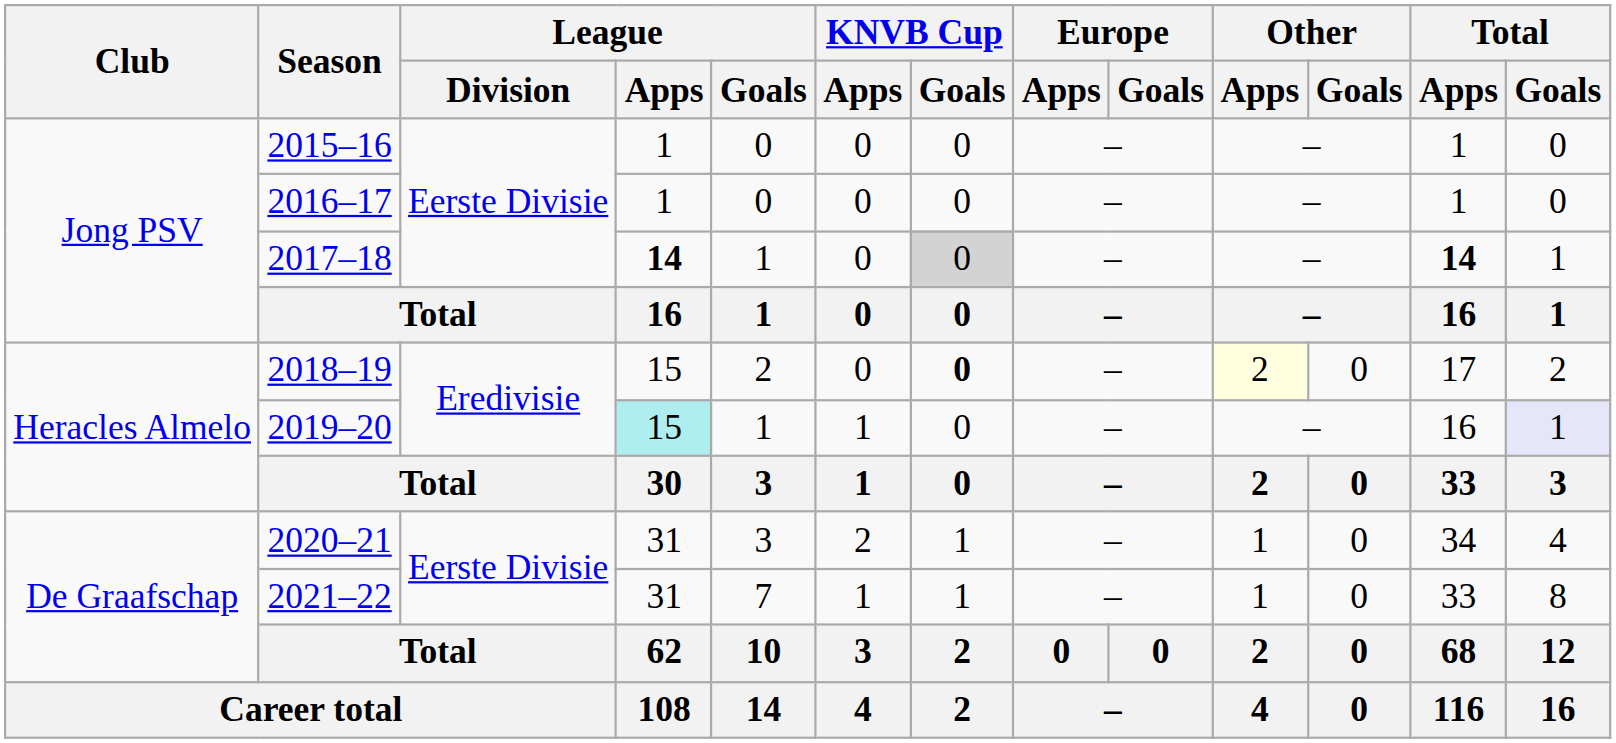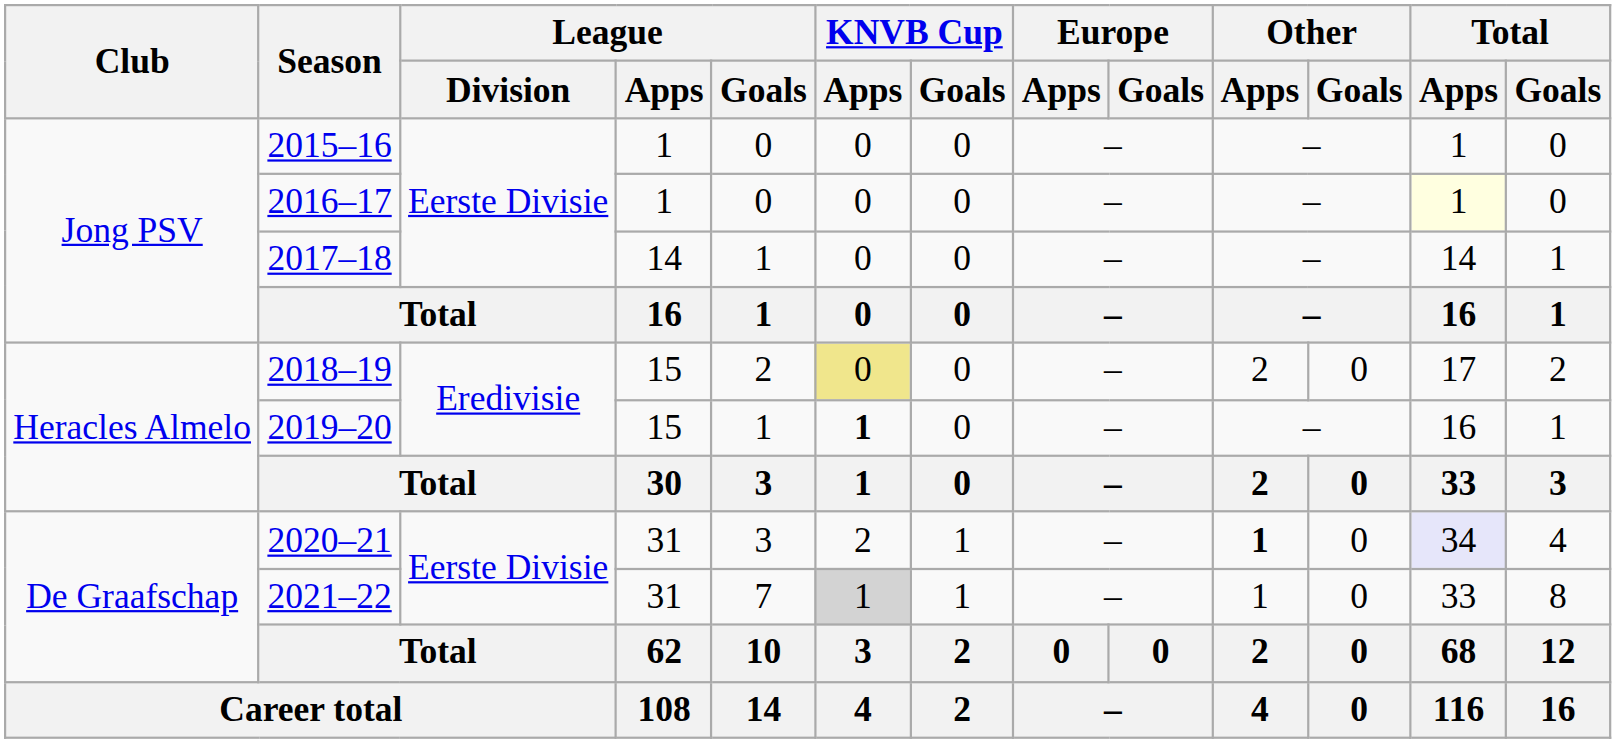2016–17 | Total / Apps: no background -> lightyellow background
2017–18 | League / Apps: bold -> normal
2017–18 | KNVB Cup / Goals: lightgrey background -> no background
2017–18 | Total / Apps: bold -> normal
2018–19 | KNVB Cup / Apps: no background -> khaki background
2018–19 | KNVB Cup / Goals: bold -> normal
2018–19 | Other / Apps: lightyellow background -> no background
2019–20 | League / Apps: paleturquoise background -> no background
2019–20 | KNVB Cup / Apps: normal -> bold
2019–20 | Total / Goals: lavender background -> no background
2020–21 | Other / Apps: normal -> bold
2020–21 | Total / Apps: no background -> lavender background
2021–22 | KNVB Cup / Apps: no background -> lightgrey background
